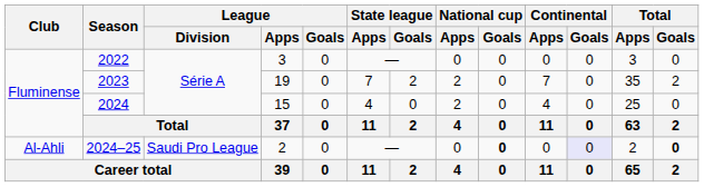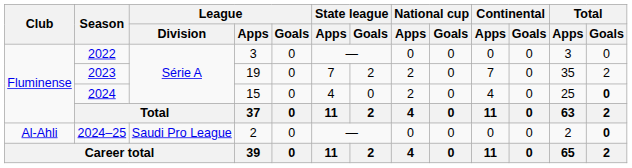2024 | Total / Goals: normal -> bold
2024–25 | National cup / Goals: bold -> normal
2024–25 | Continental / Goals: lavender background -> no background
